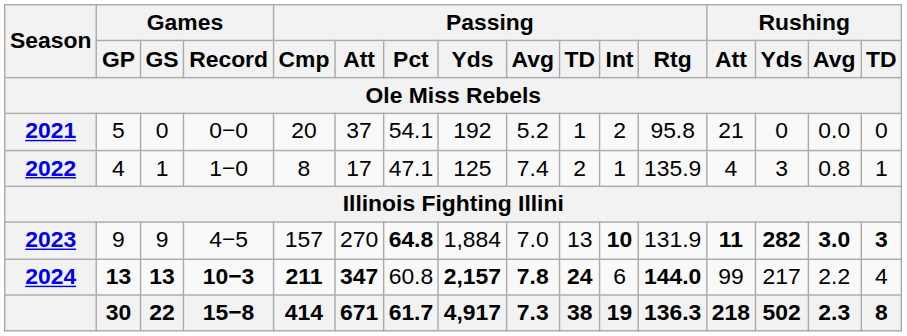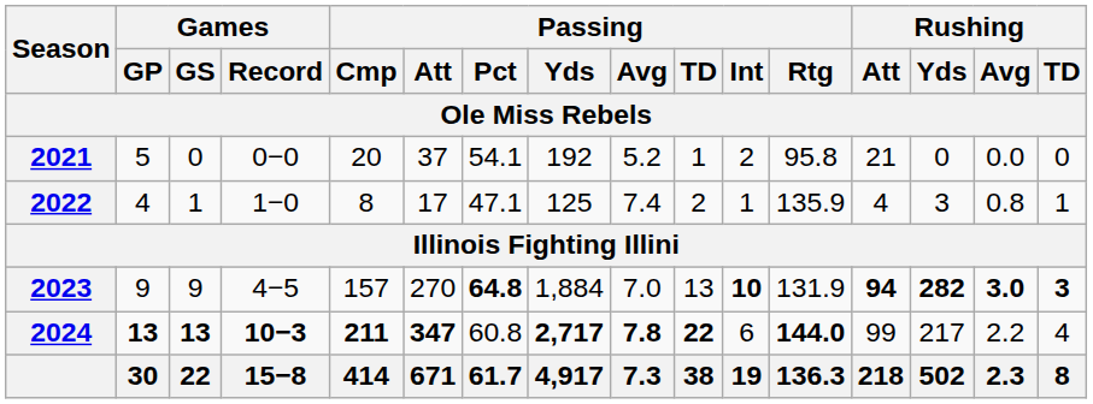2023 | Rushing / Att: 11 -> 94
2024 | Passing / Yds: 2,157 -> 2,717
2024 | Passing / TD: 24 -> 22
